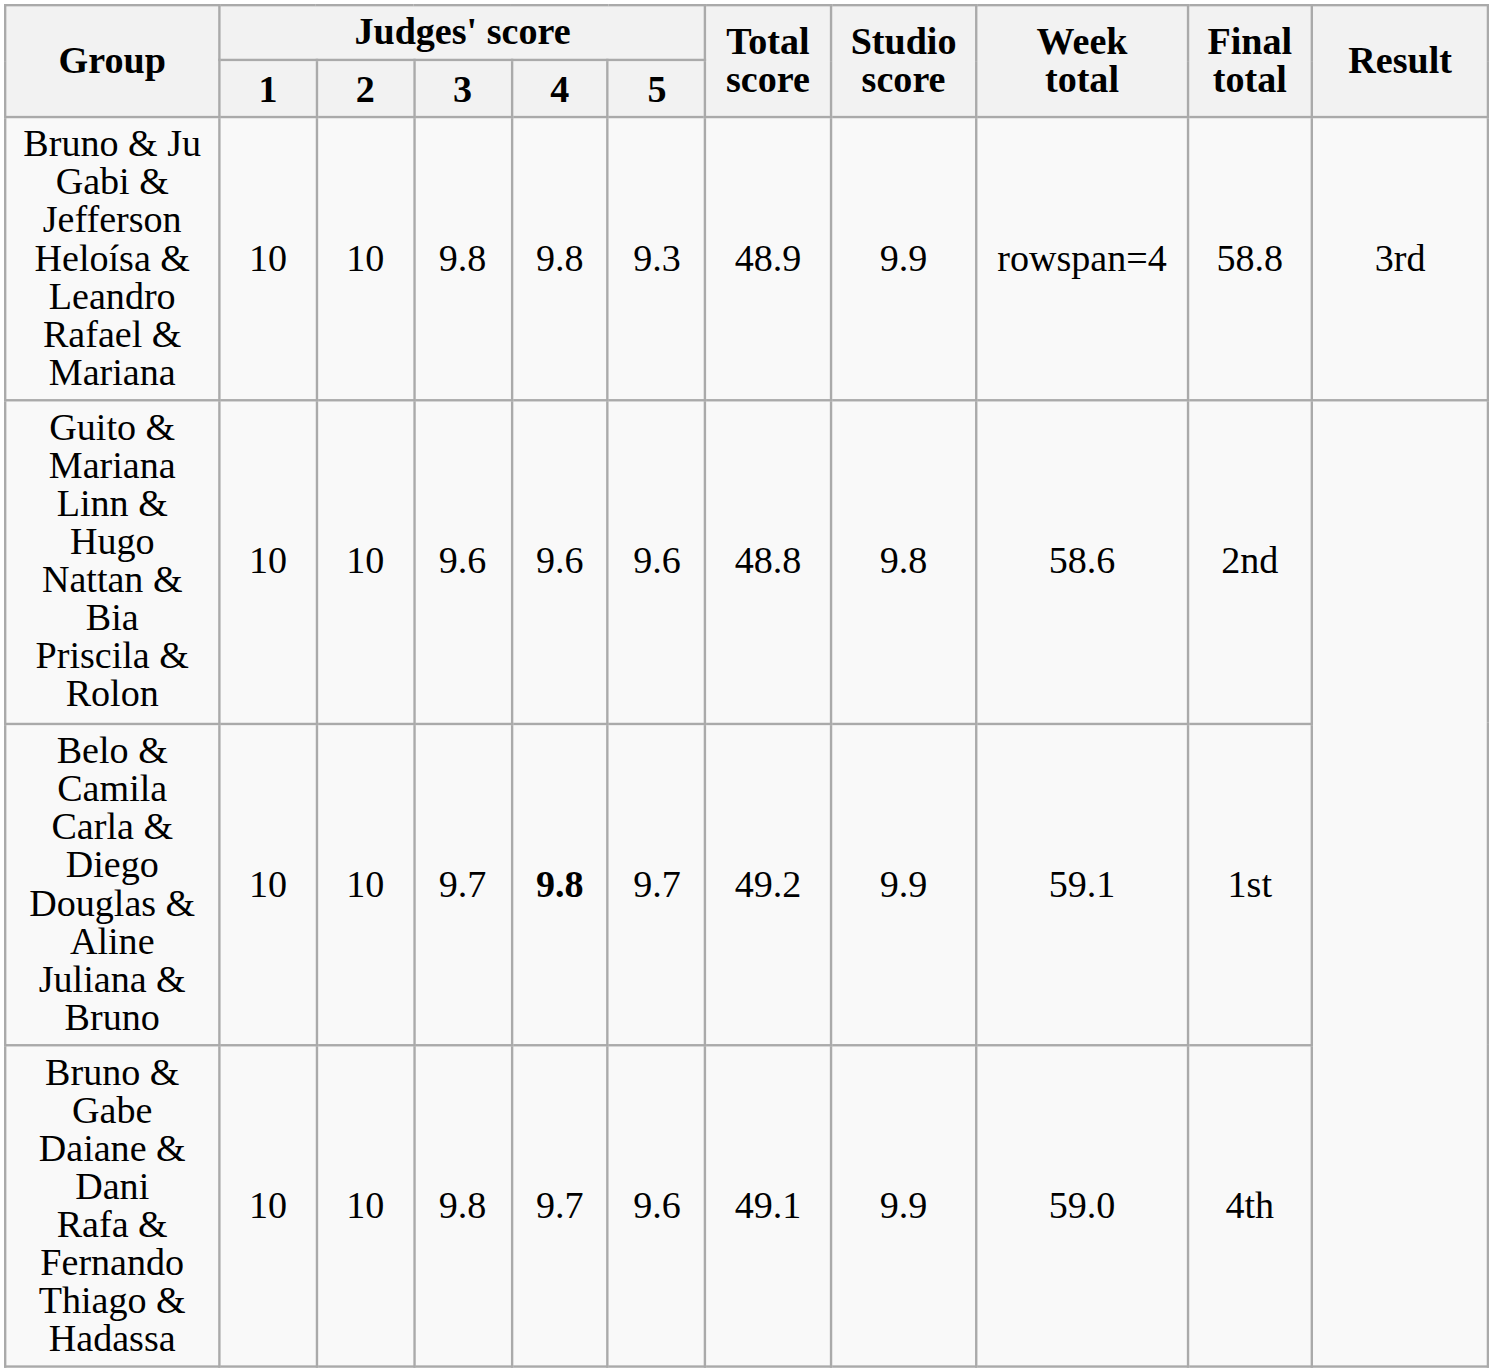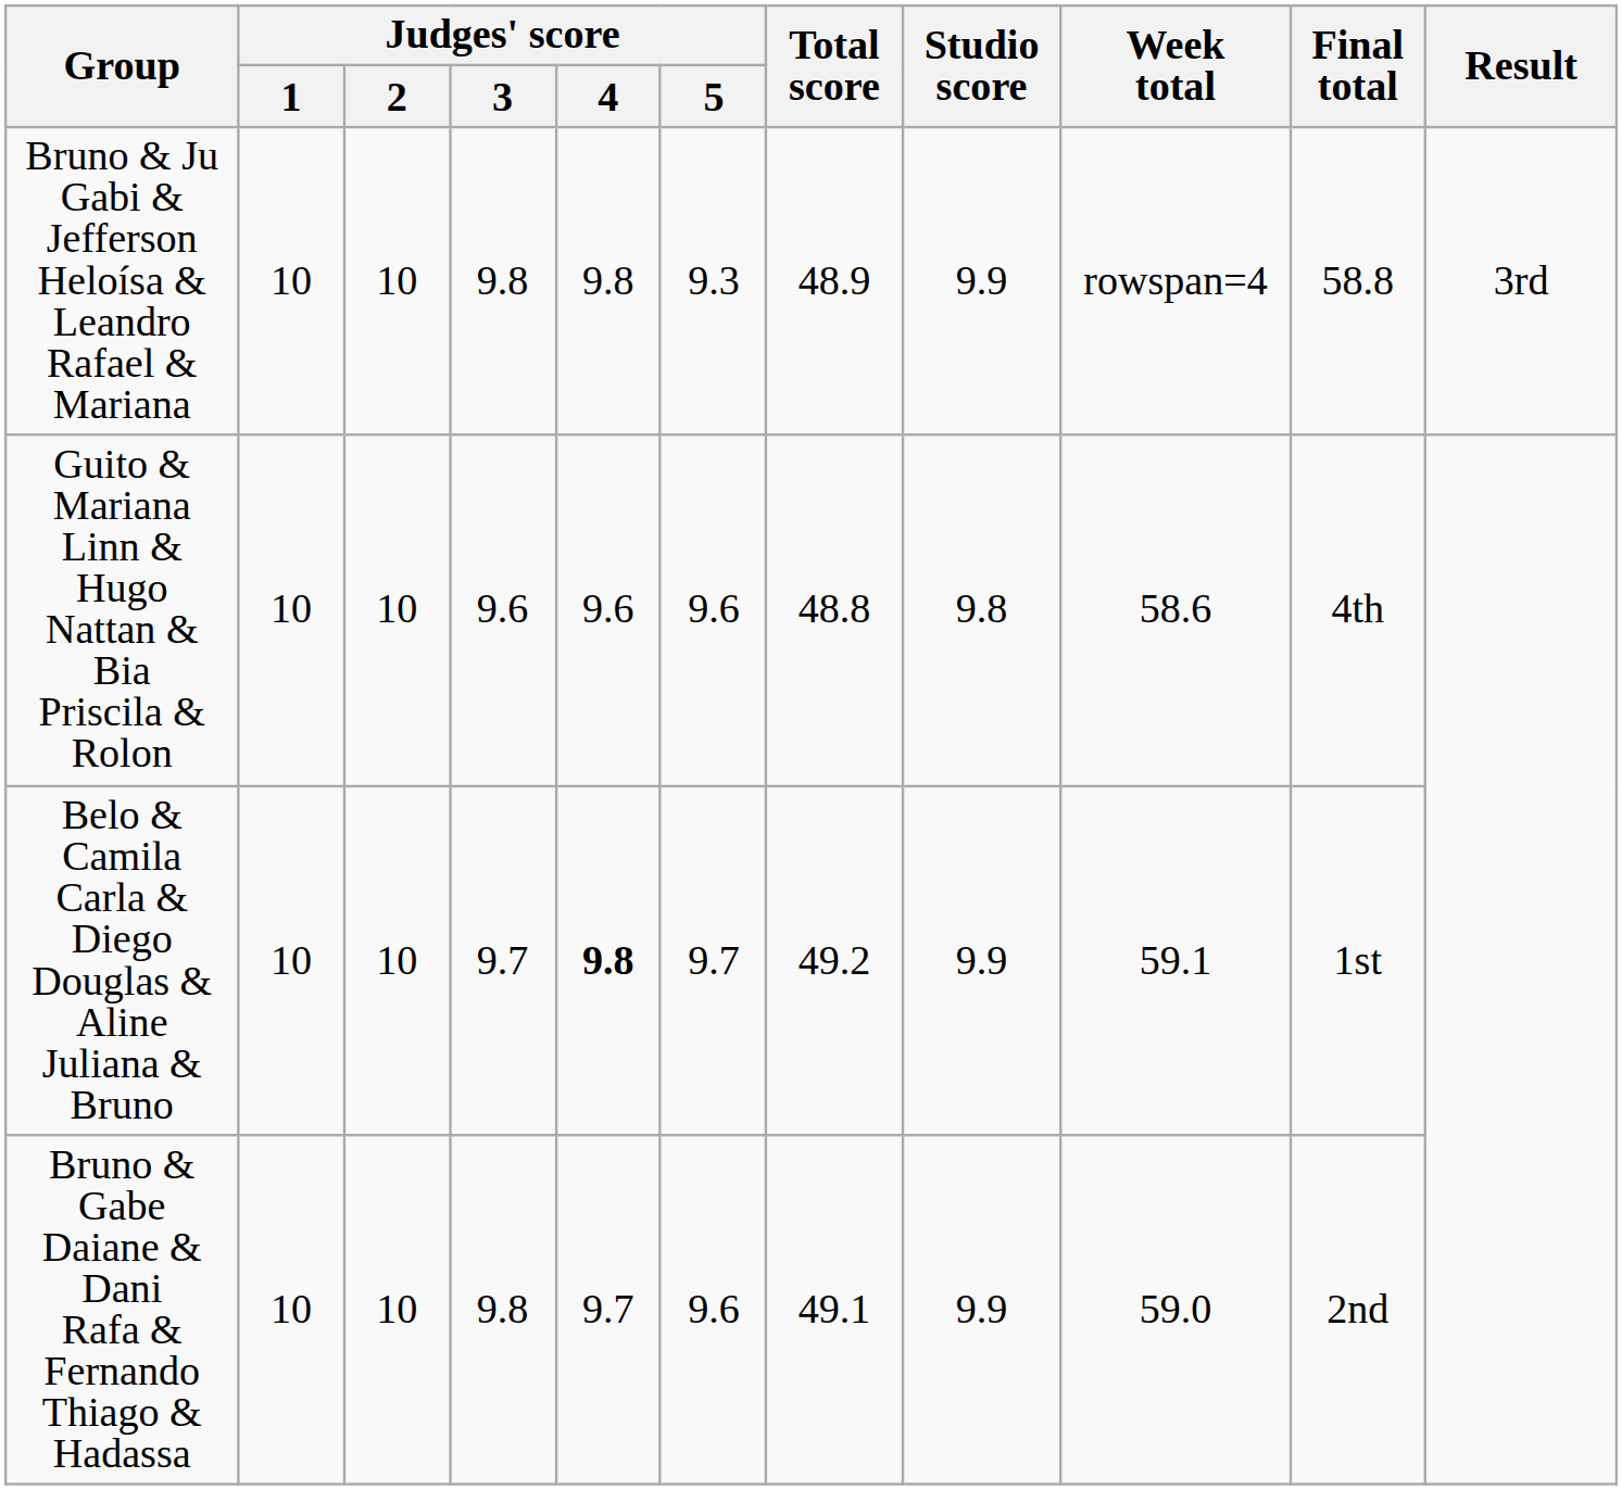Guito & Mariana Linn & Hugo Nattan & Bia Priscila & Rolon | Final total: 2nd -> 4th
Bruno & Gabe Daiane & Dani Rafa & Fernando Thiago & Hadassa | Final total: 4th -> 2nd
